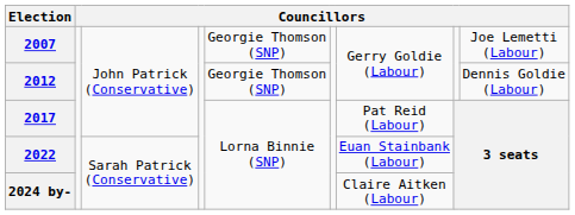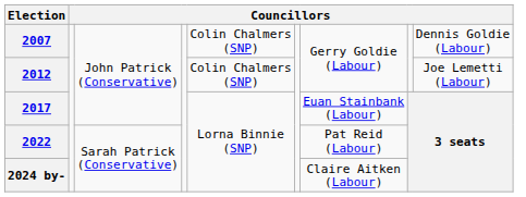2007 | column 5: Georgie Thomson (SNP) -> Colin Chalmers (SNP)
2007 | column 9: Joe Lemetti (Labour) -> Dennis Goldie (Labour)
2012 | column 5: Georgie Thomson (SNP) -> Colin Chalmers (SNP)
2012 | column 9: Dennis Goldie (Labour) -> Joe Lemetti (Labour)
2017 | column 7: Pat Reid (Labour) -> Euan Stainbank (Labour)
2022 | column 7: Euan Stainbank (Labour) -> Pat Reid (Labour)
